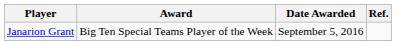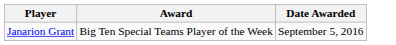- column: Ref.
